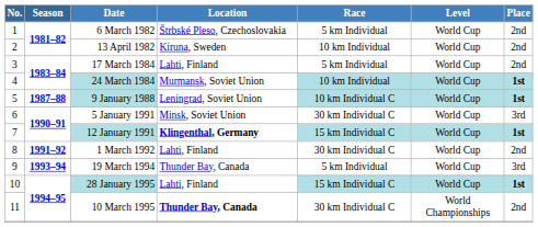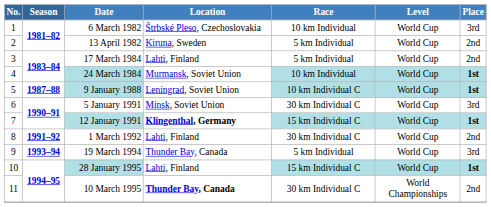6 March 1982 | Race: 5 km Individual -> 10 km Individual
6 March 1982 | Place: 2nd -> 3rd
13 April 1982 | Race: 10 km Individual -> 5 km Individual
